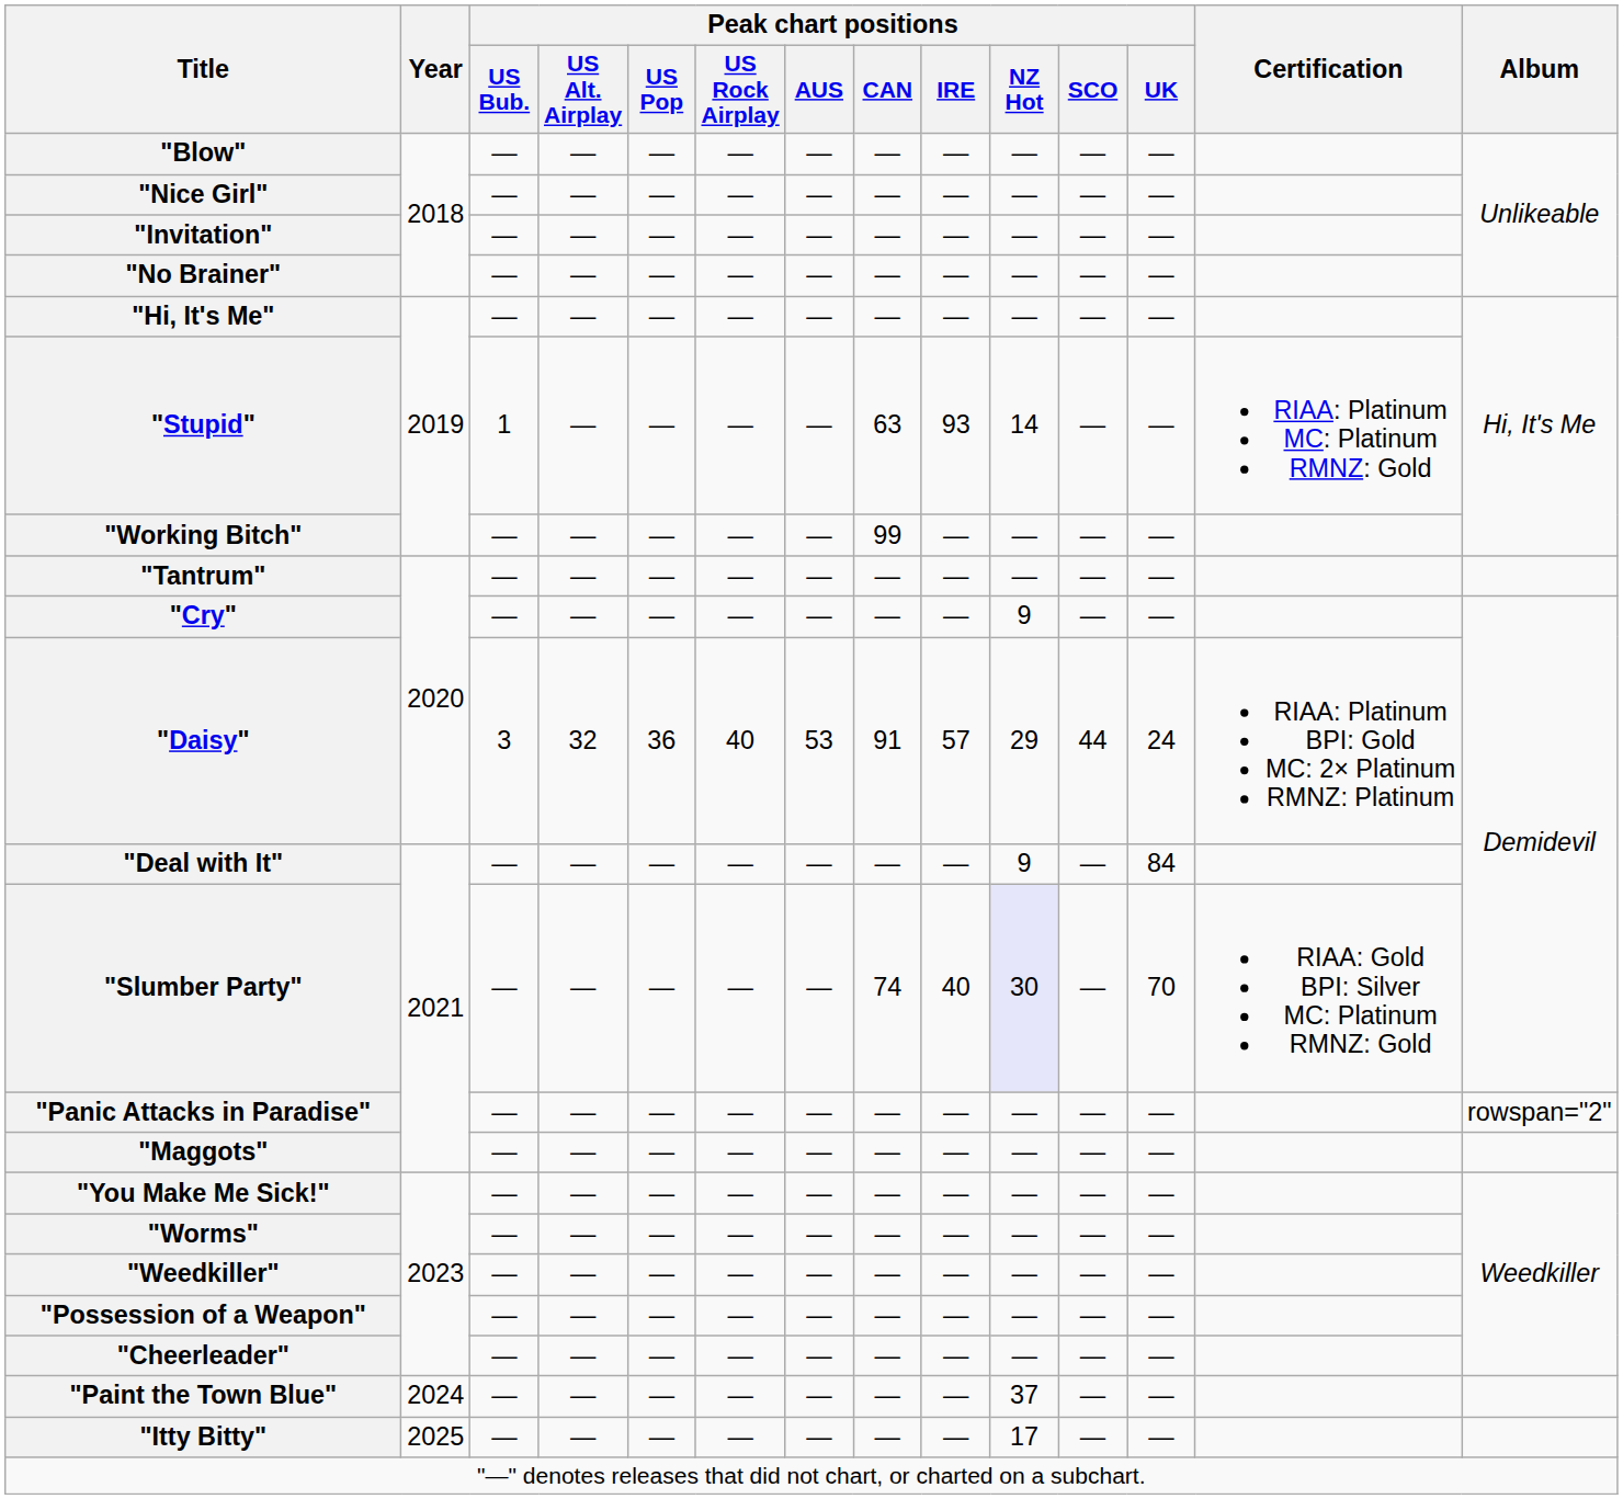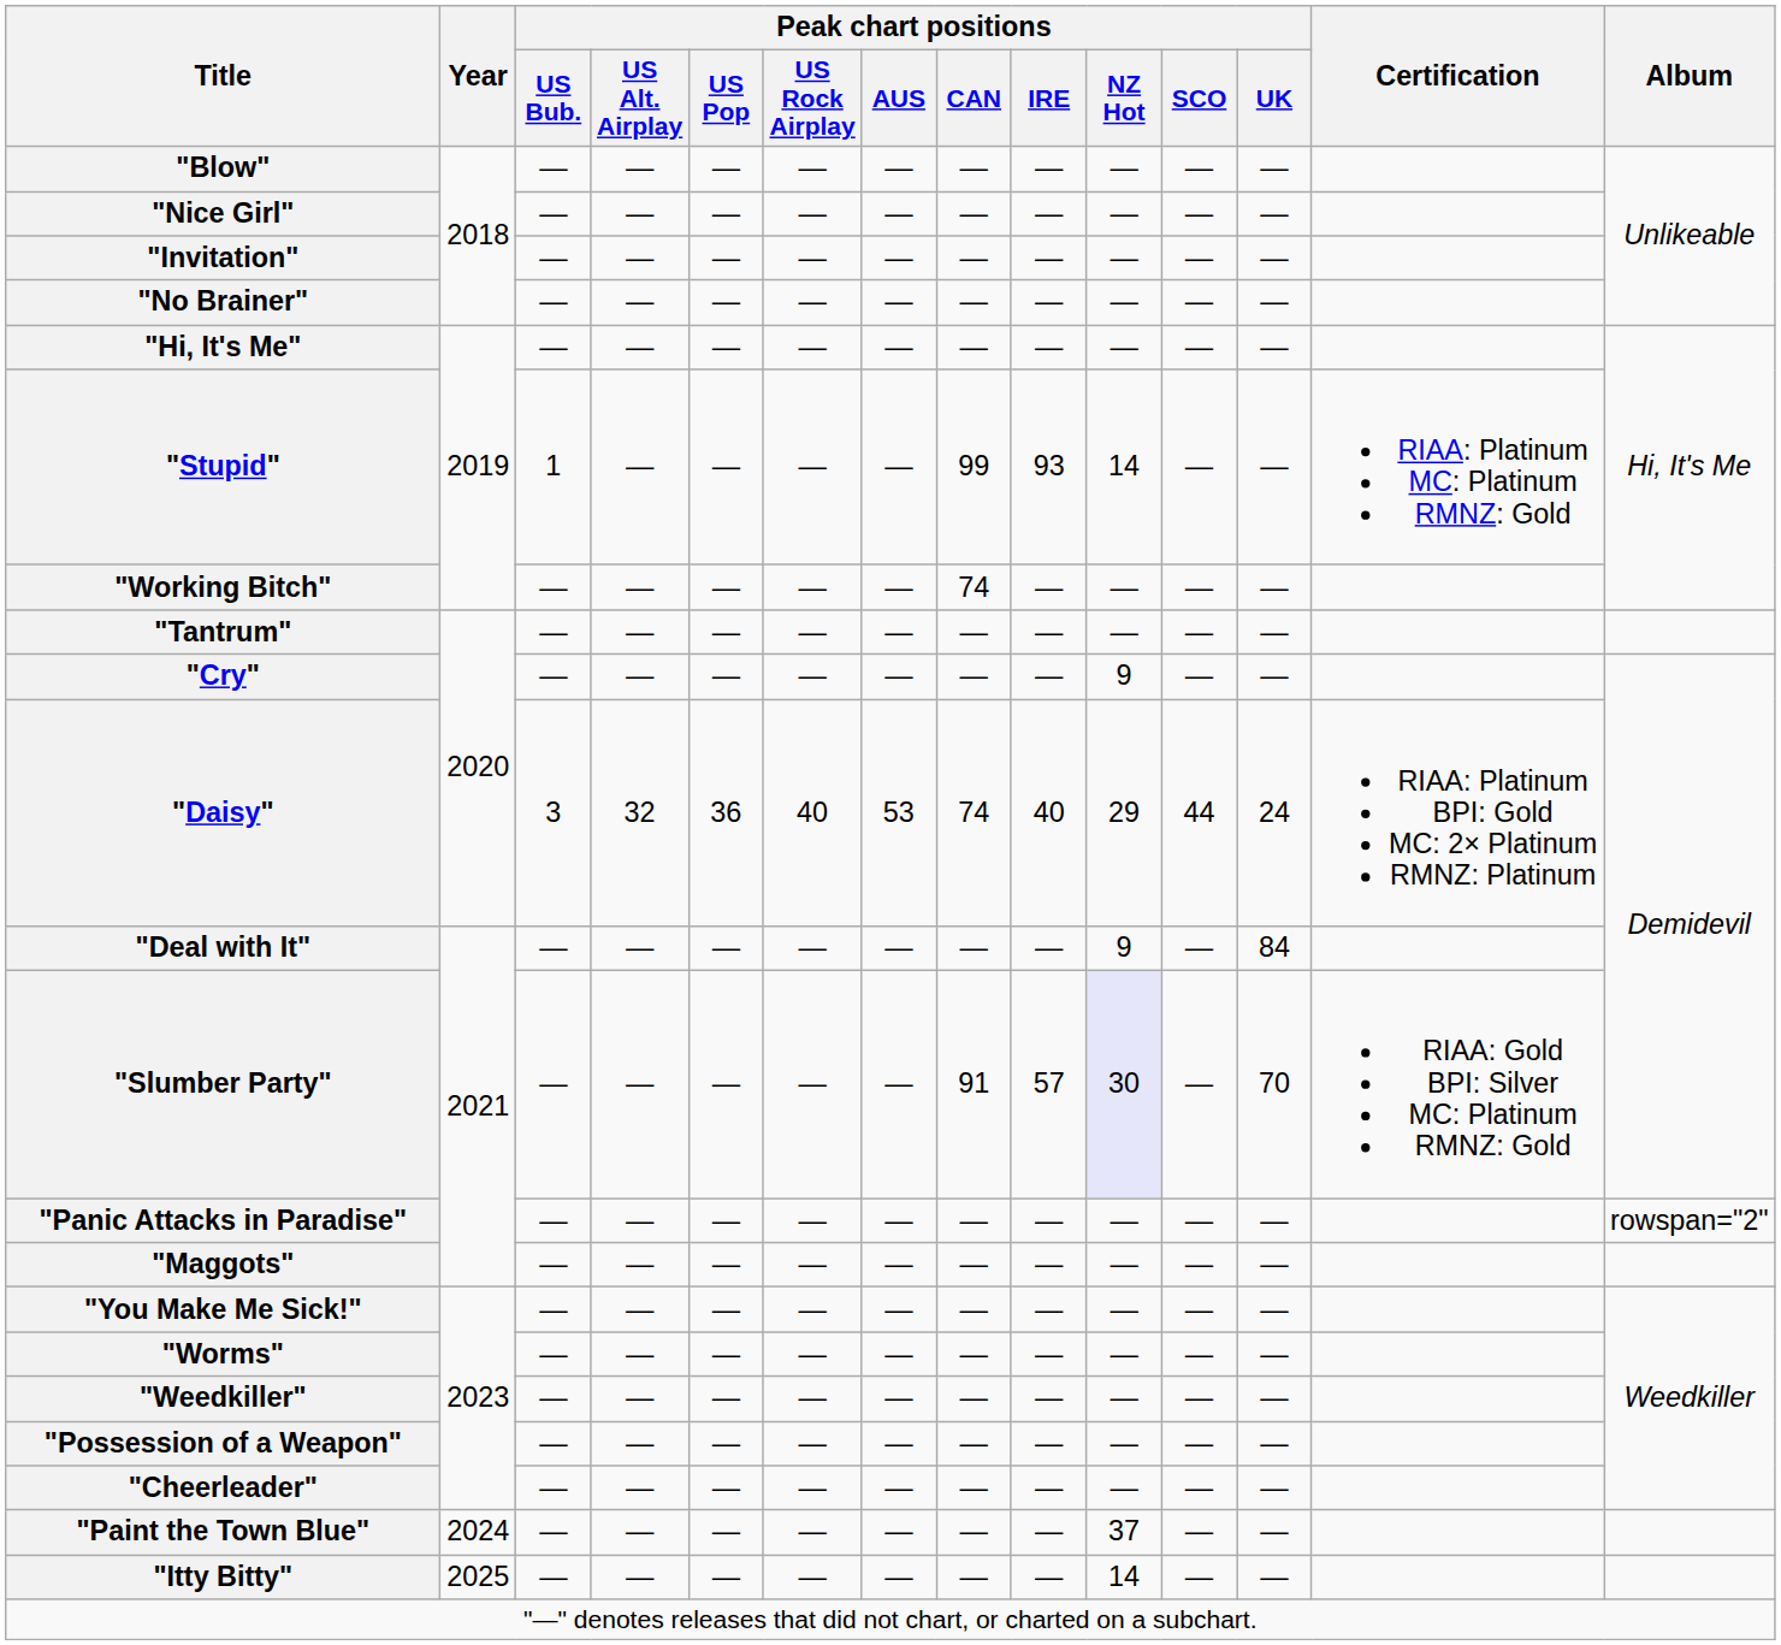"Stupid" | Peak chart positions / CAN: 63 -> 99
"Working Bitch" | Peak chart positions / CAN: 99 -> 74
"Daisy" | Peak chart positions / CAN: 91 -> 74
"Daisy" | Peak chart positions / IRE: 57 -> 40
"Slumber Party" | Peak chart positions / CAN: 74 -> 91
"Slumber Party" | Peak chart positions / IRE: 40 -> 57
"Itty Bitty" | Peak chart positions / NZ Hot: 17 -> 14
